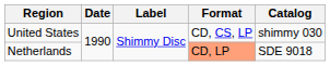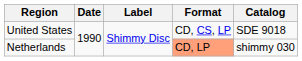United States | Catalog: shimmy 030 -> SDE 9018
Netherlands | Catalog: SDE 9018 -> shimmy 030
